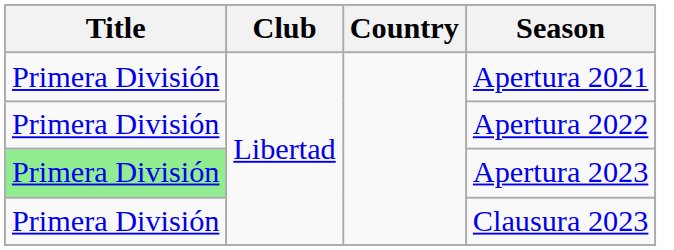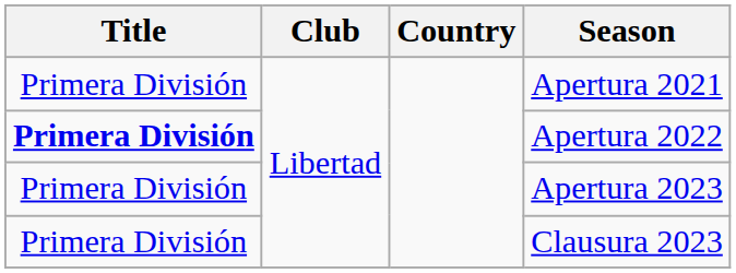Apertura 2022 | Title: normal -> bold
Apertura 2023 | Title: lightgreen background -> no background
